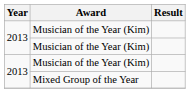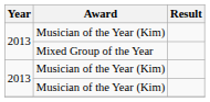row 3 | Award: Musician of the Year (Kim) -> Mixed Group of the Year
row 5 | Award: Mixed Group of the Year -> Musician of the Year (Kim)
